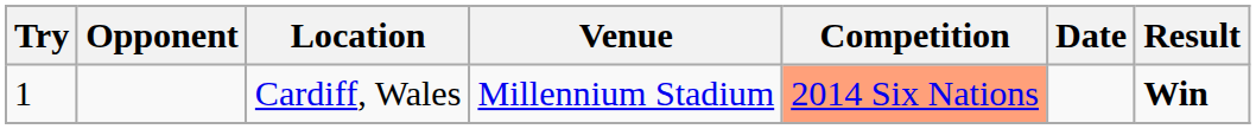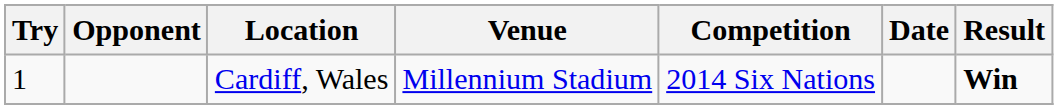Cardiff, Wales | Competition: lightsalmon background -> no background
